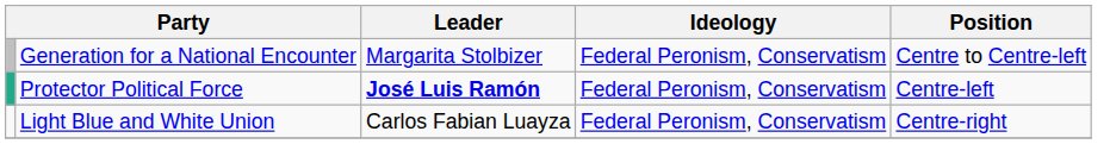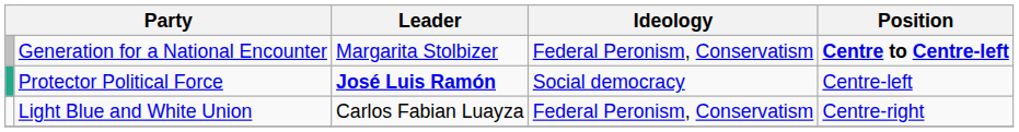Generation for a National Encounter | Position: normal -> bold
Protector Political Force | Ideology: Federal Peronism, Conservatism -> Social democracy
